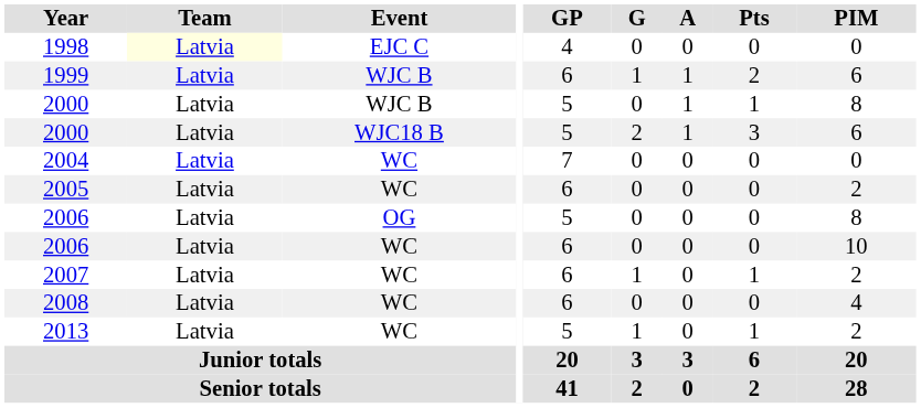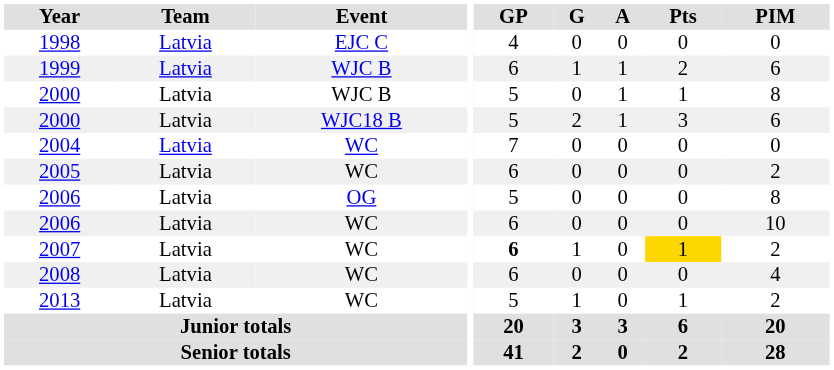1998 | Team: lightyellow background -> no background
2007 | GP: normal -> bold
2007 | Pts: no background -> gold background
